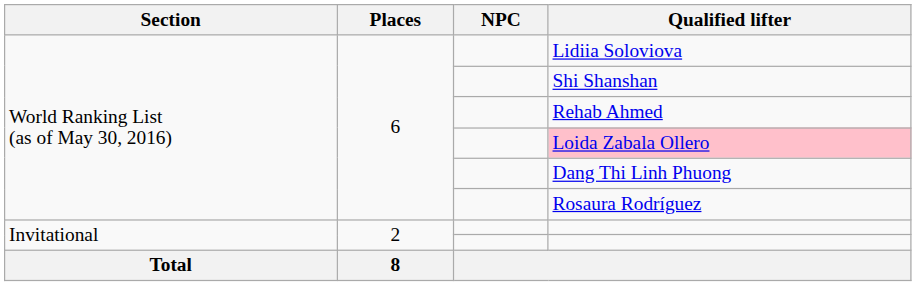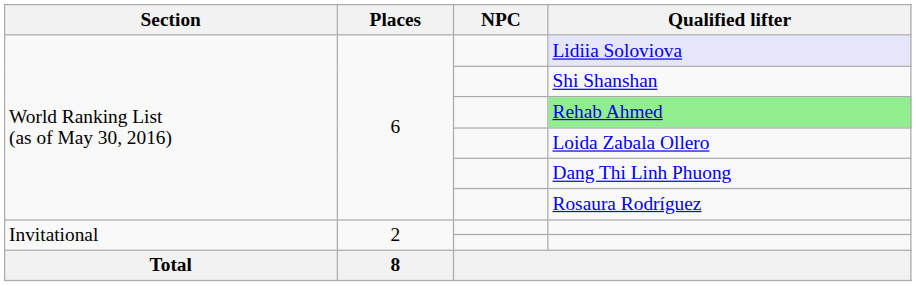Lidiia Soloviova | Qualified lifter: no background -> lavender background
Rehab Ahmed | Qualified lifter: no background -> lightgreen background
Loida Zabala Ollero | Qualified lifter: pink background -> no background
